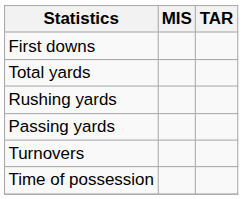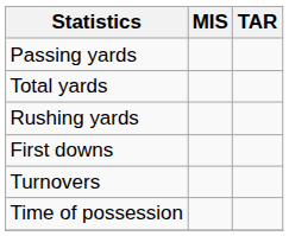rows swapped: First downs <-> Passing yards
